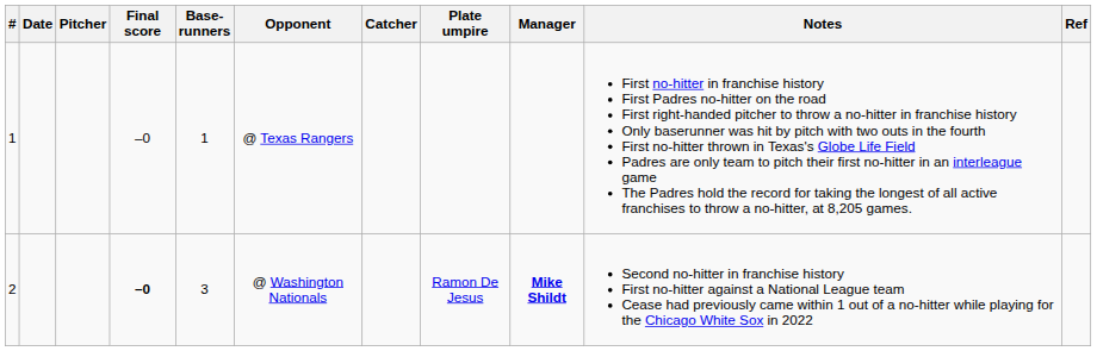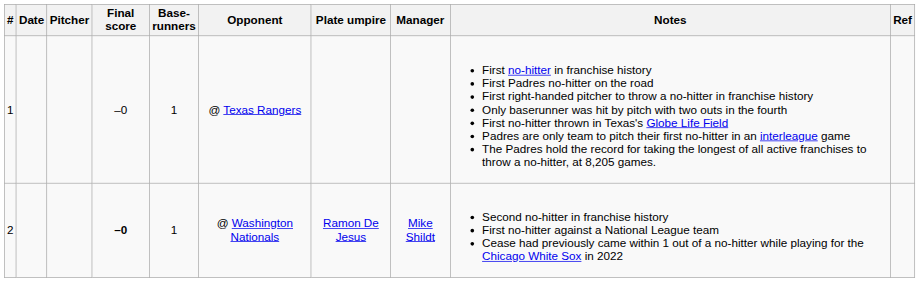- column: Catcher
2 | Base- runners: 3 -> 1
2 | Manager: bold -> normal
